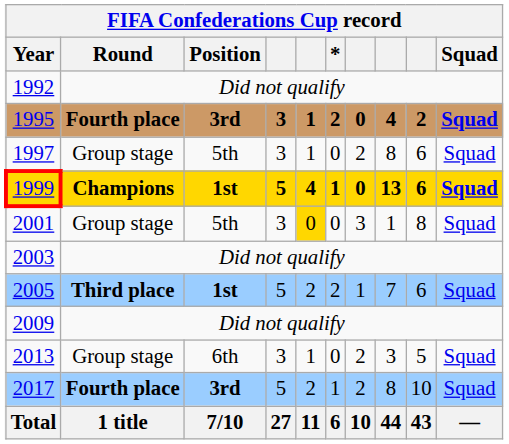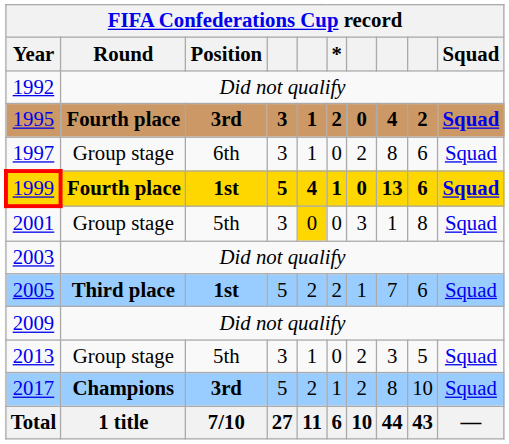1997 | Position: 5th -> 6th
1999 | Round: Champions -> Fourth place
2013 | Position: 6th -> 5th
2017 | Round: Fourth place -> Champions
